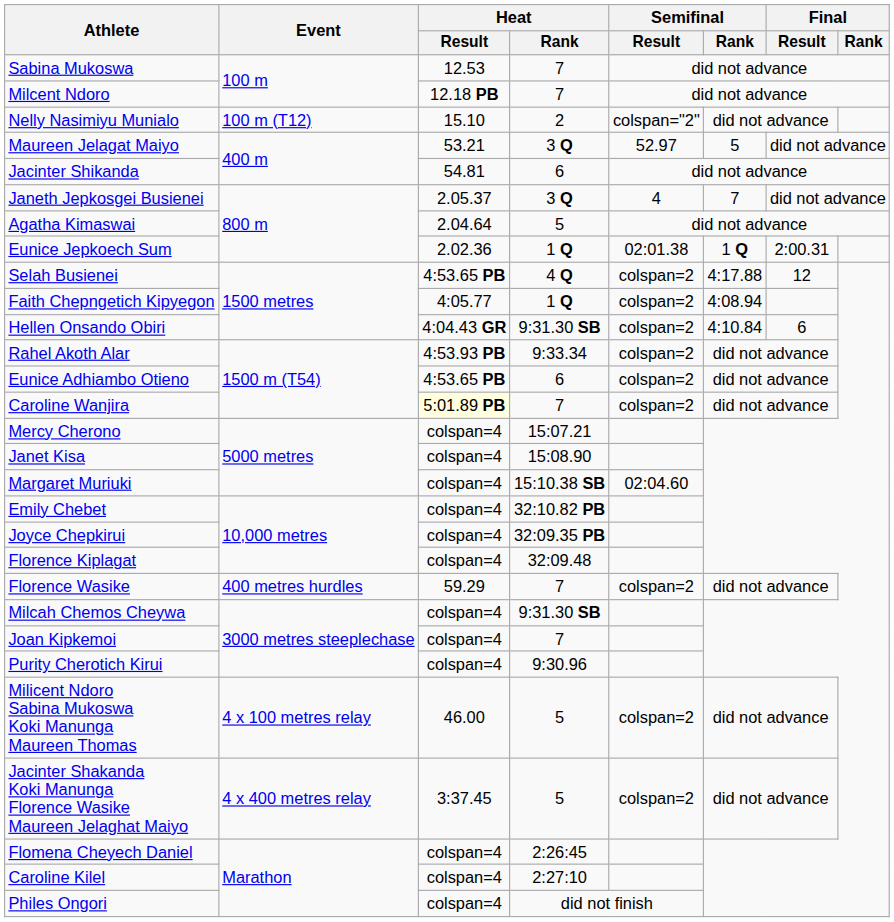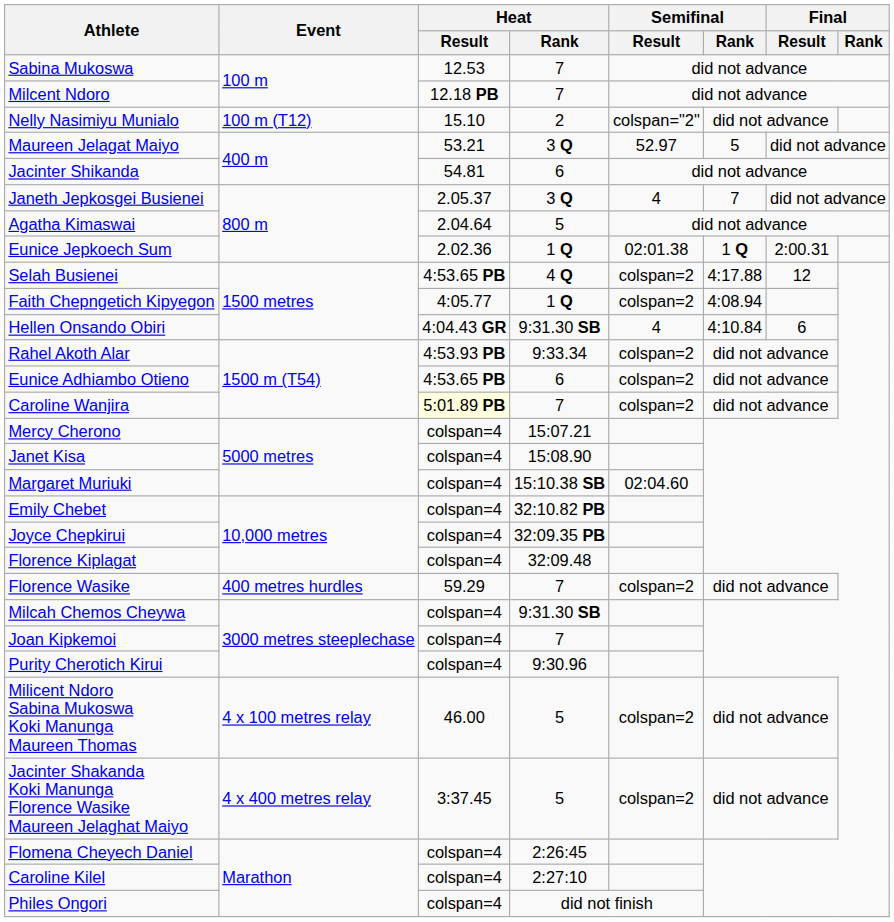Hellen Onsando Obiri | Semifinal / Result: colspan=2 -> 4
